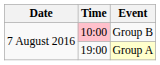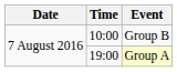Group B | Time: pink background -> no background
